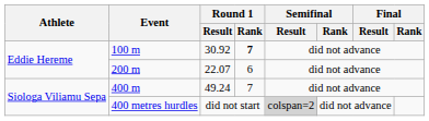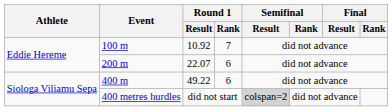100 m | Round 1 / Result: 30.92 -> 10.92
100 m | Round 1 / Rank: bold -> normal
400 m | Round 1 / Result: 49.24 -> 49.22
400 m | Round 1 / Rank: 7 -> 6
